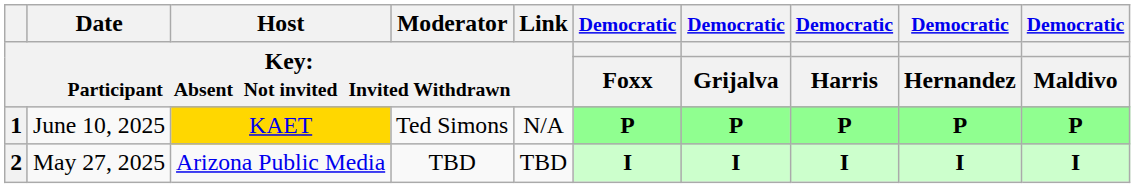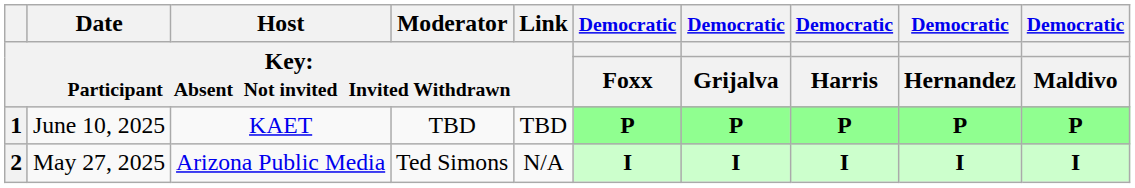1 | column 3: gold background -> no background
1 | column 4: Ted Simons -> TBD
1 | column 5: N/A -> TBD
2 | column 4: TBD -> Ted Simons
2 | column 5: TBD -> N/A
